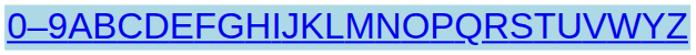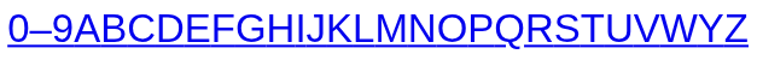row 1 | column 1: lightblue background -> no background
